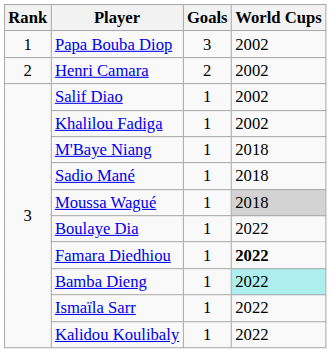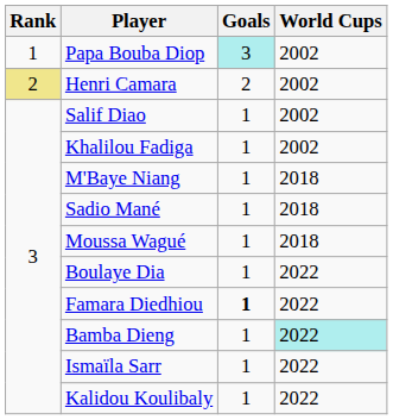Papa Bouba Diop | Goals: no background -> paleturquoise background
Henri Camara | Rank: no background -> khaki background
Moussa Wagué | World Cups: lightgrey background -> no background
Famara Diedhiou | Goals: normal -> bold
Famara Diedhiou | World Cups: bold -> normal
